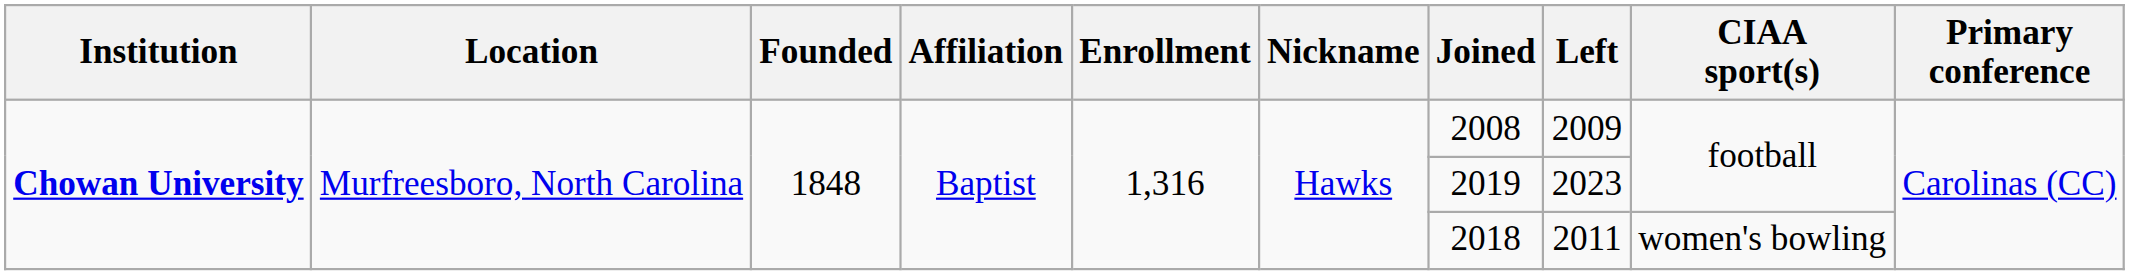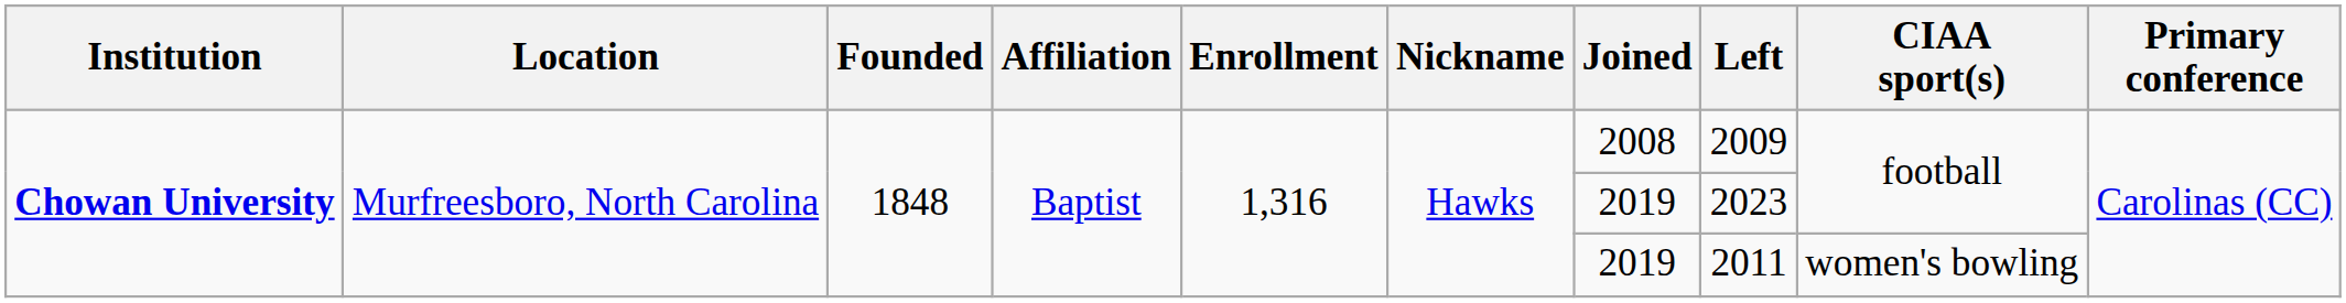row 4 | Joined: 2018 -> 2019
